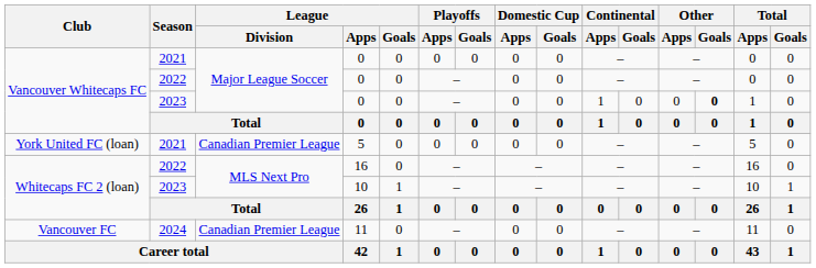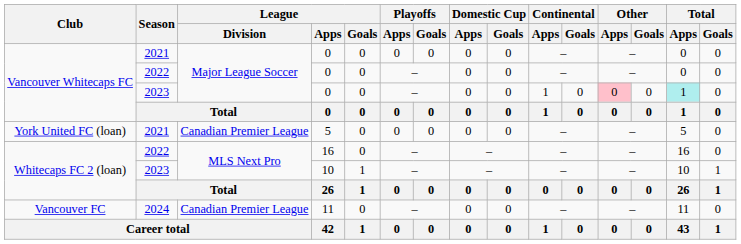2023 / 0 | Other / Apps: no background -> pink background
2023 / 0 | Other / Goals: bold -> normal
2023 / 0 | Total / Apps: no background -> paleturquoise background
